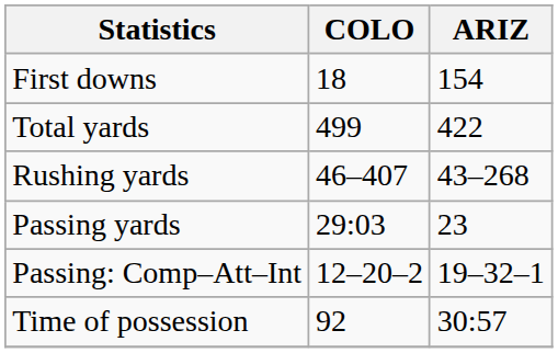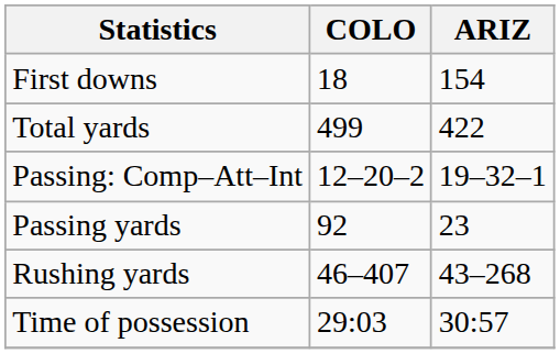rows swapped: Rushing yards <-> Passing: Comp–Att–Int
Passing yards | COLO: 29:03 -> 92
Time of possession | COLO: 92 -> 29:03
